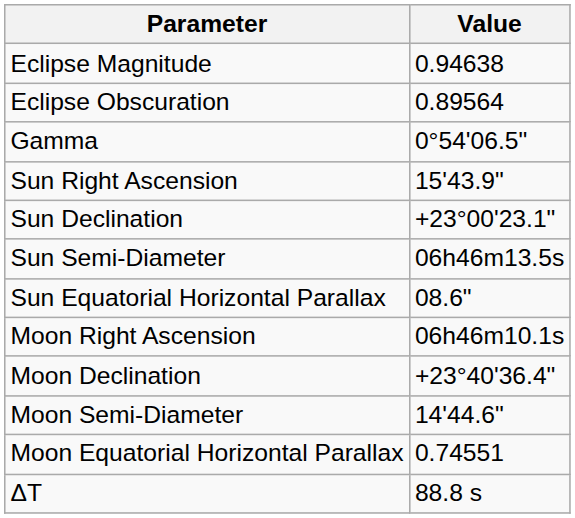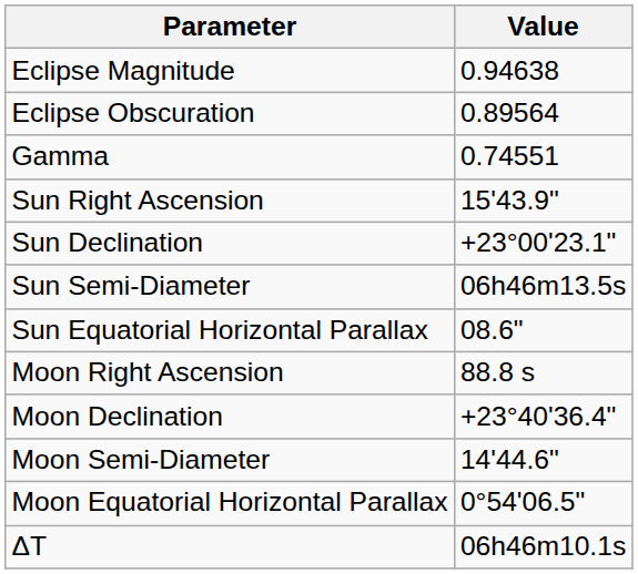Gamma | Value: 0°54'06.5" -> 0.74551
Moon Right Ascension | Value: 06h46m10.1s -> 88.8 s
Moon Equatorial Horizontal Parallax | Value: 0.74551 -> 0°54'06.5"
ΔT | Value: 88.8 s -> 06h46m10.1s
